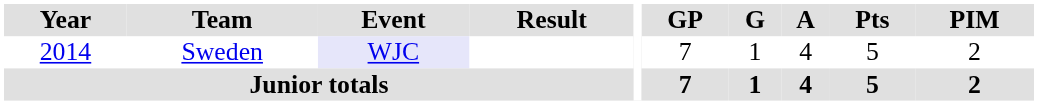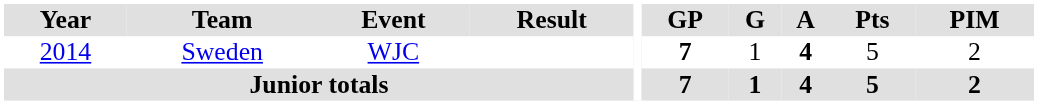Sweden | Event: lavender background -> no background
Sweden | GP: normal -> bold
Sweden | A: normal -> bold
